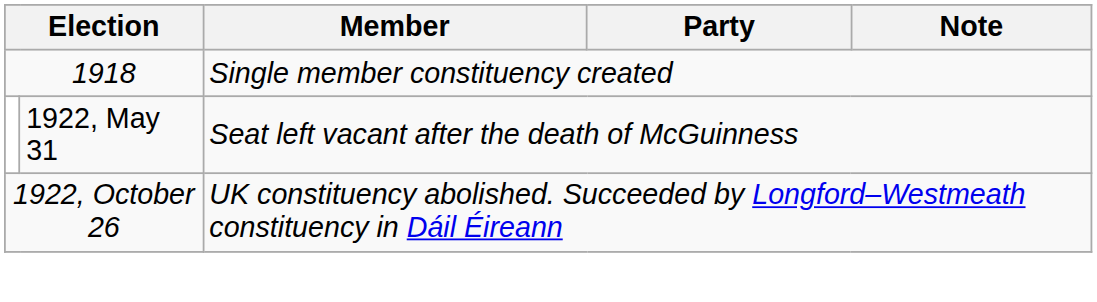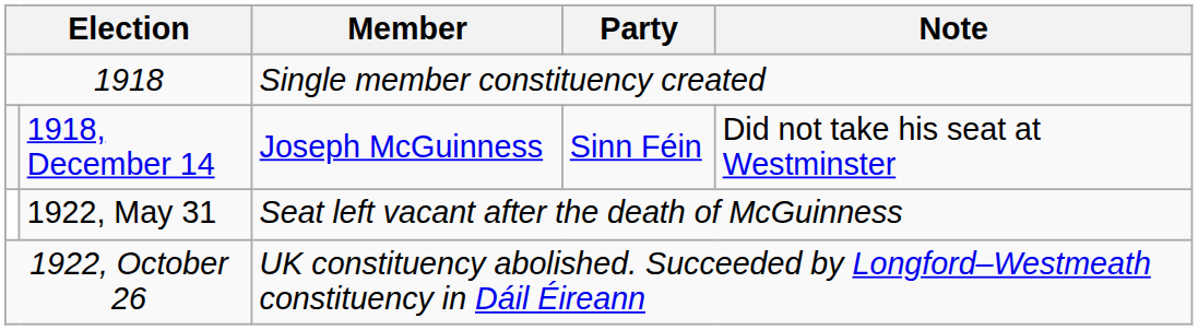+ row: 1918, December 14 | Joseph McGuinness | Sinn Féin | Did not take his seat at Westminster
